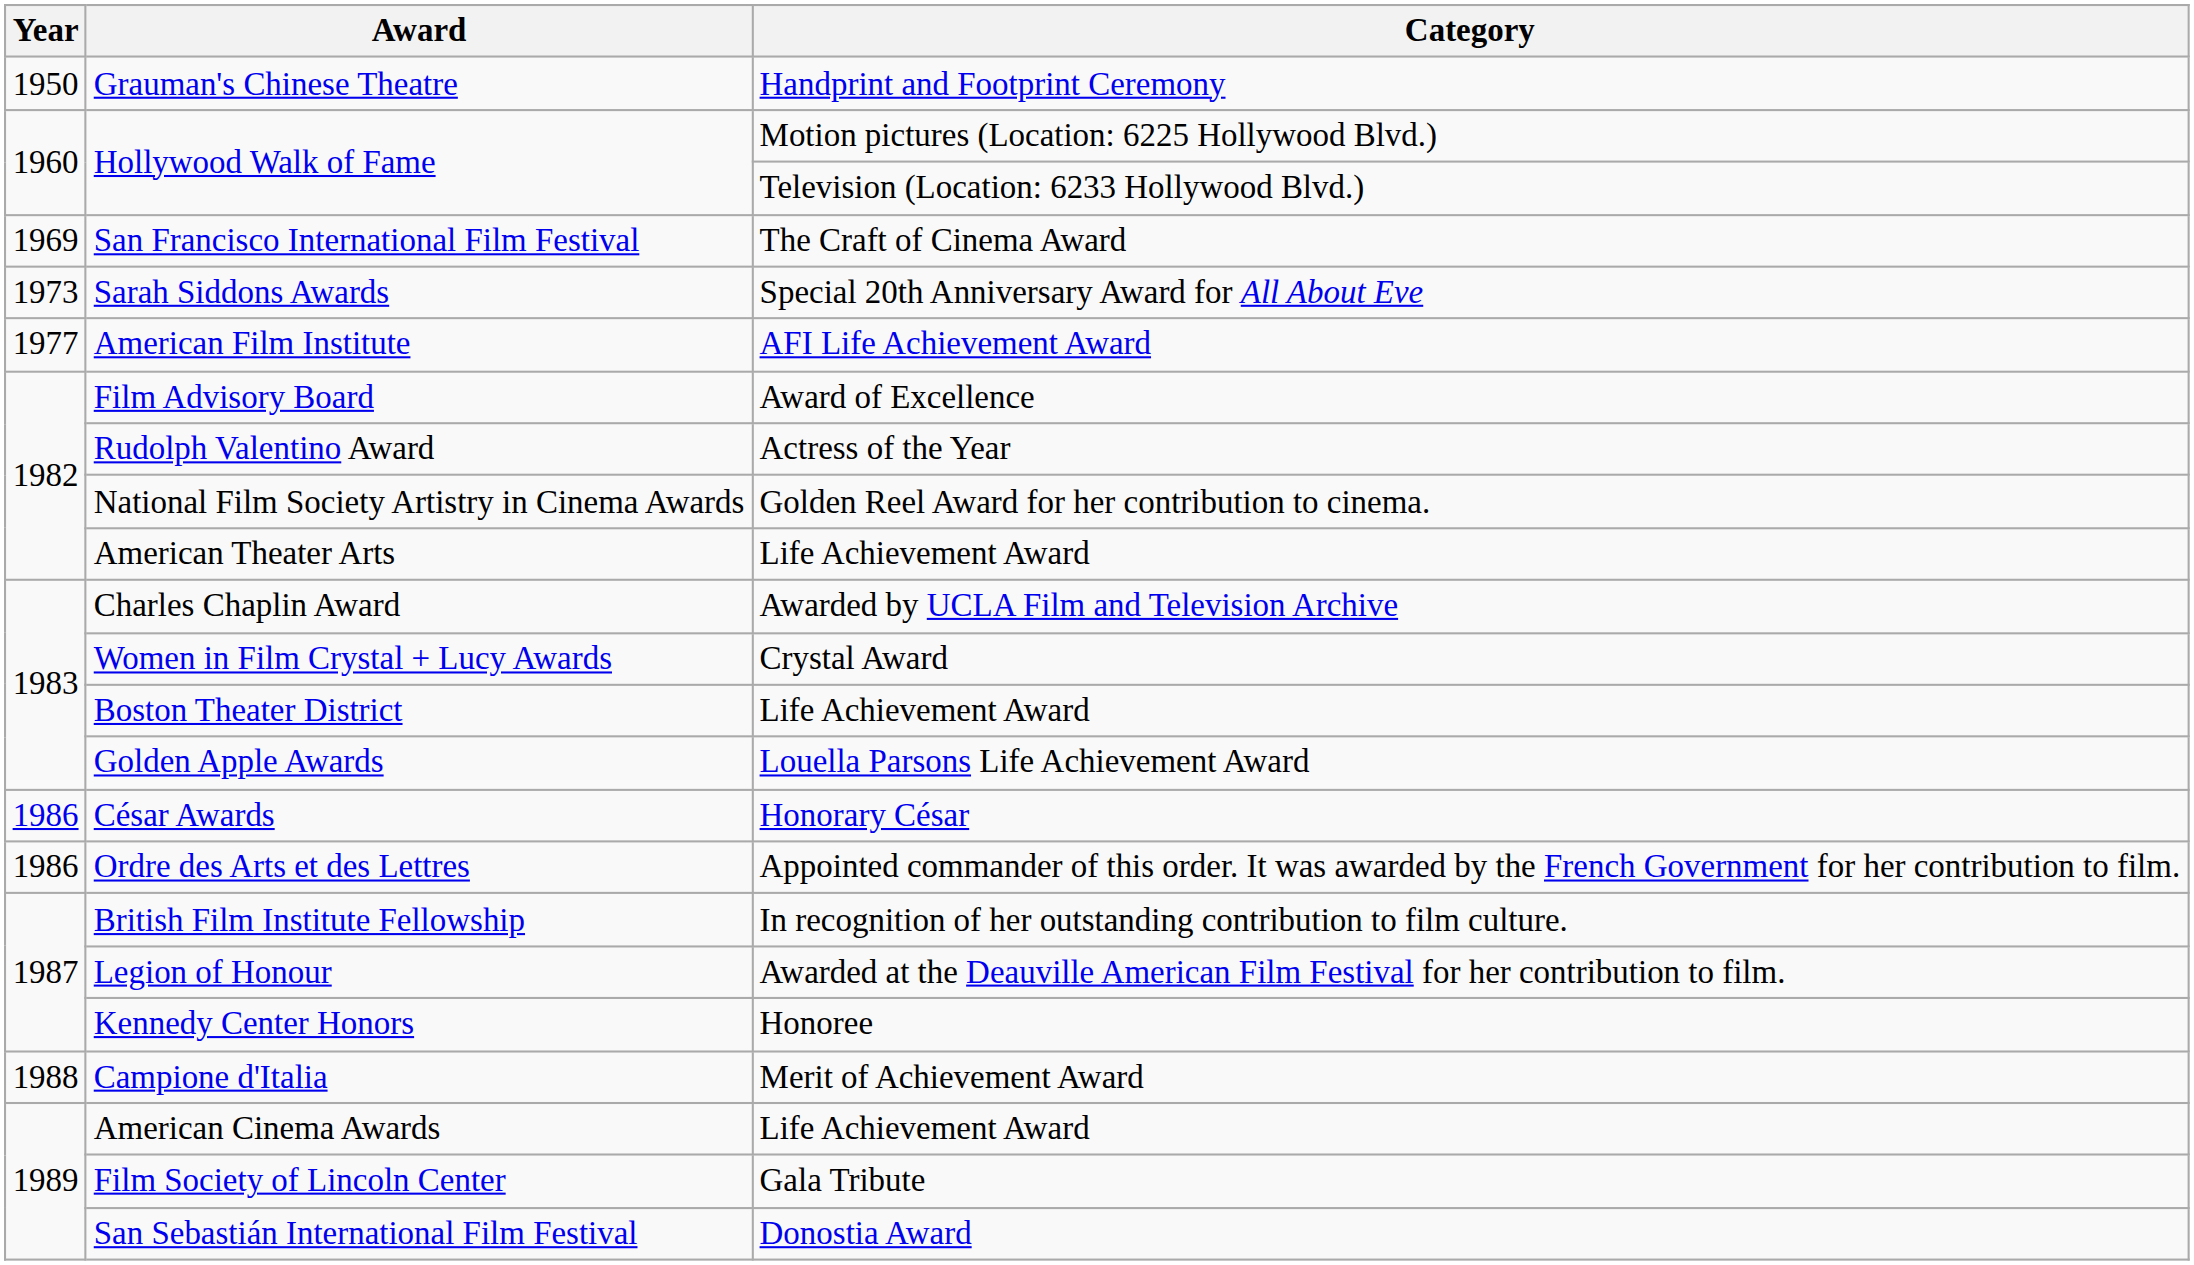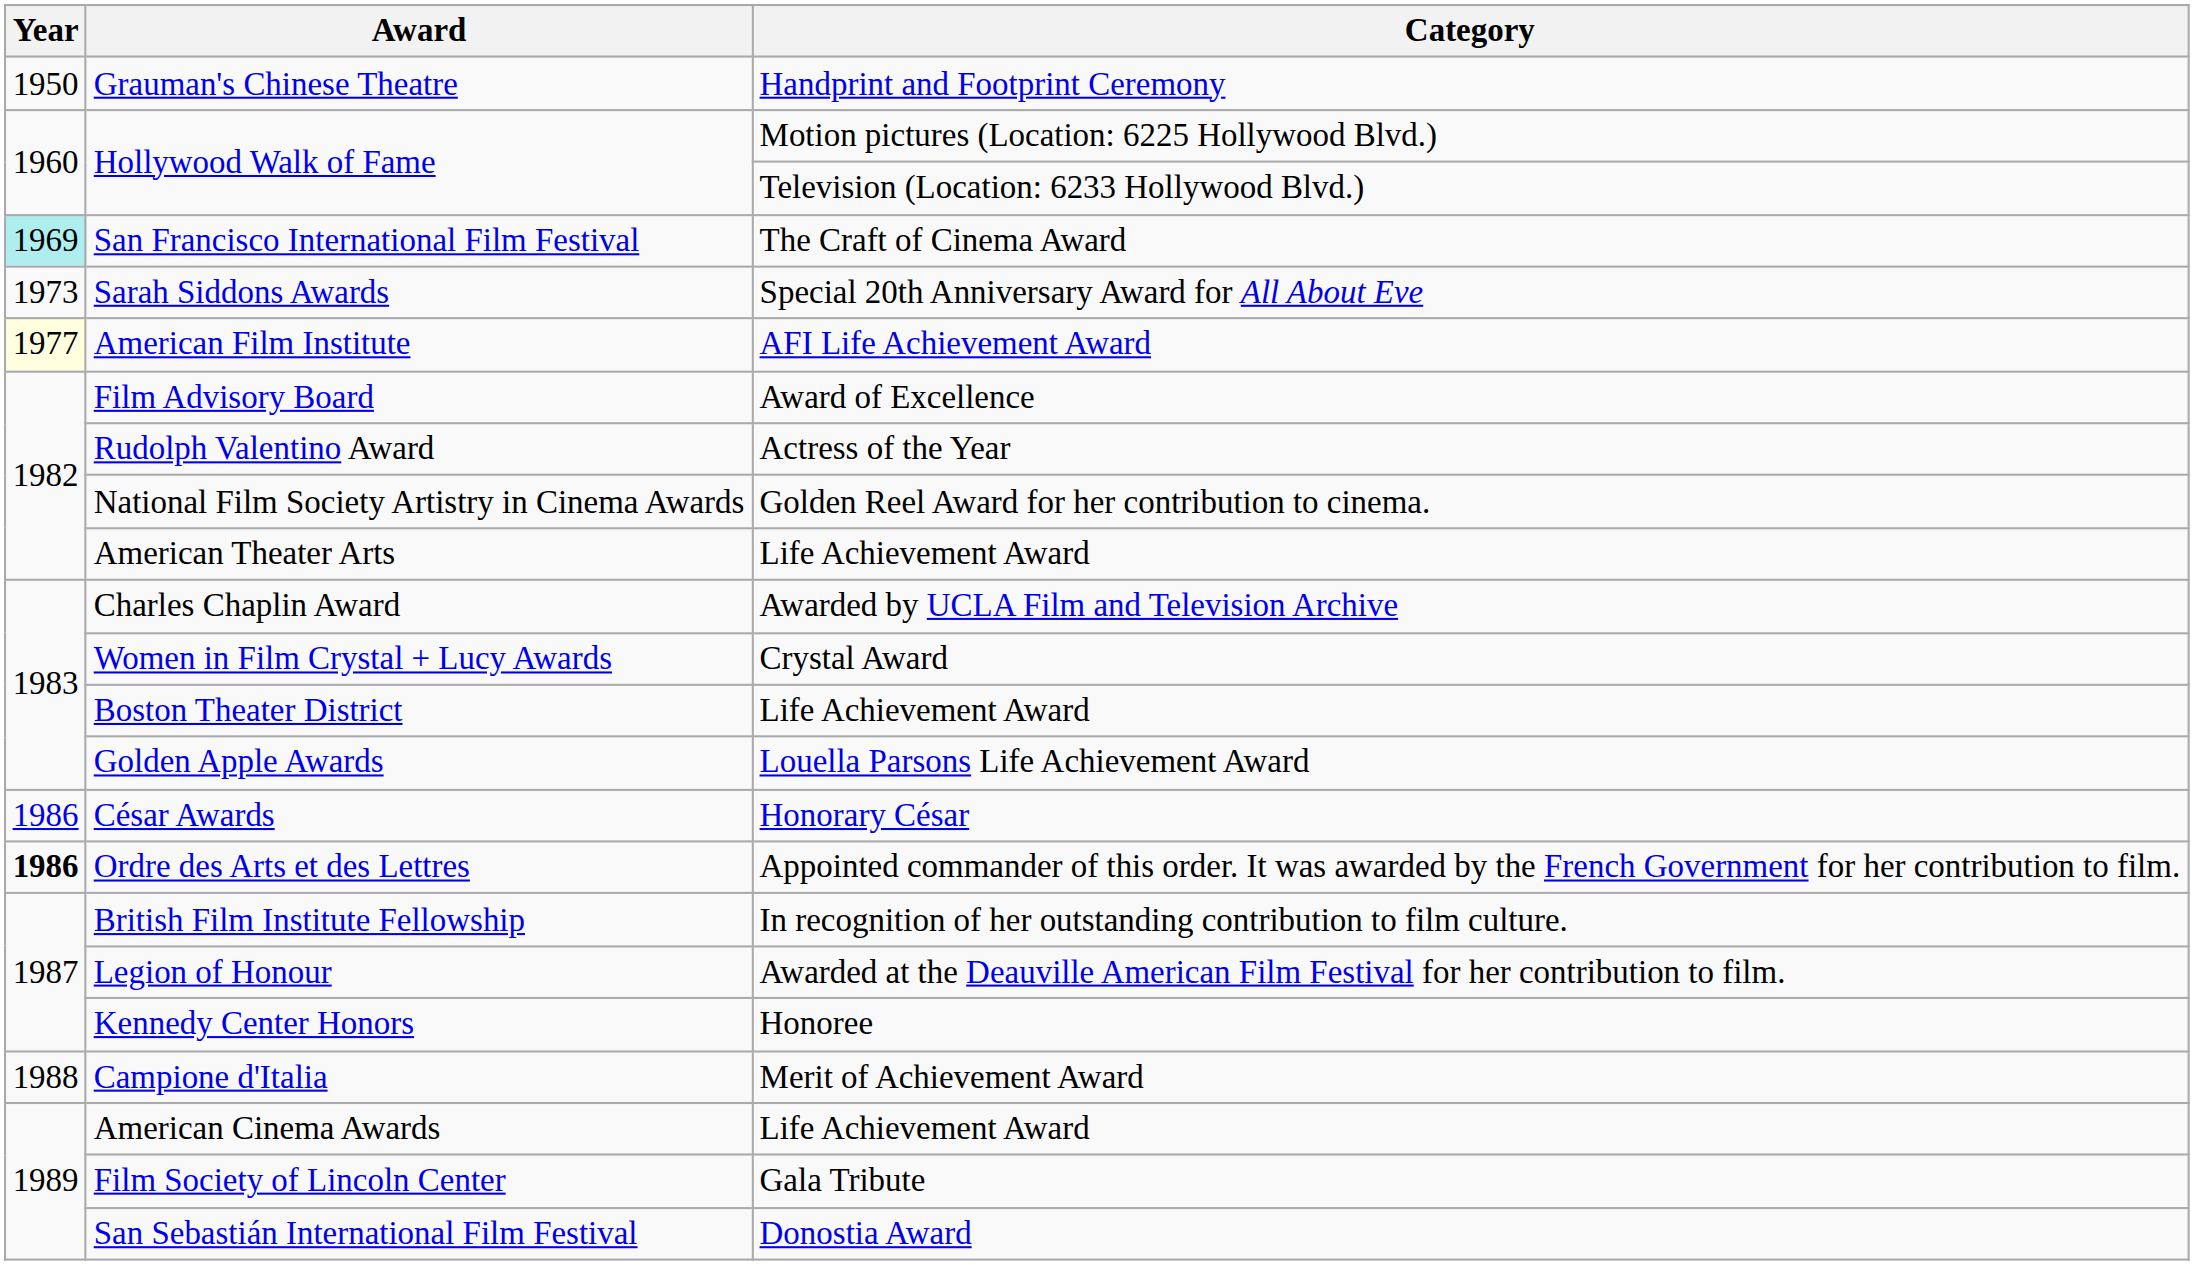San Francisco International Film Festival | Year: no background -> paleturquoise background
American Film Institute | Year: no background -> lightyellow background
Ordre des Arts et des Lettres | Year: normal -> bold
